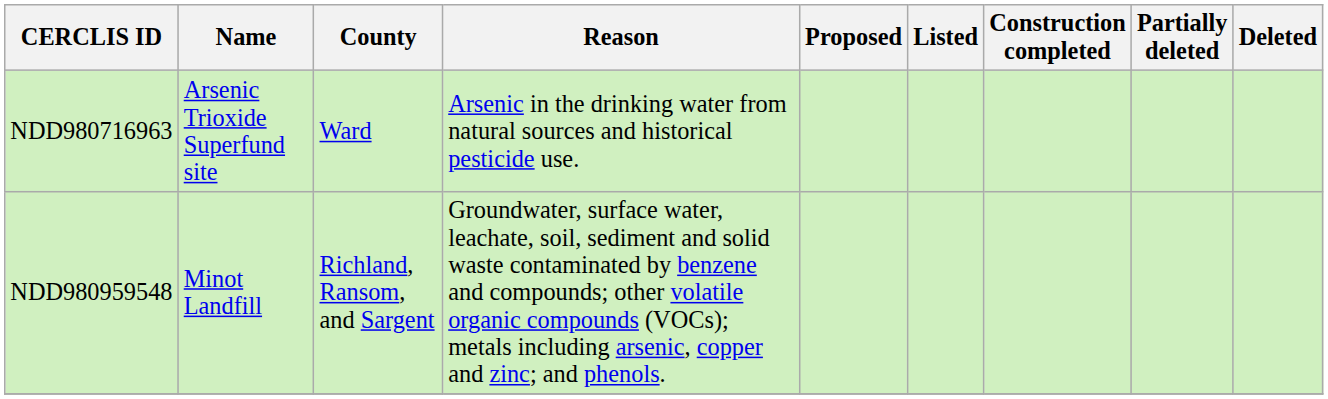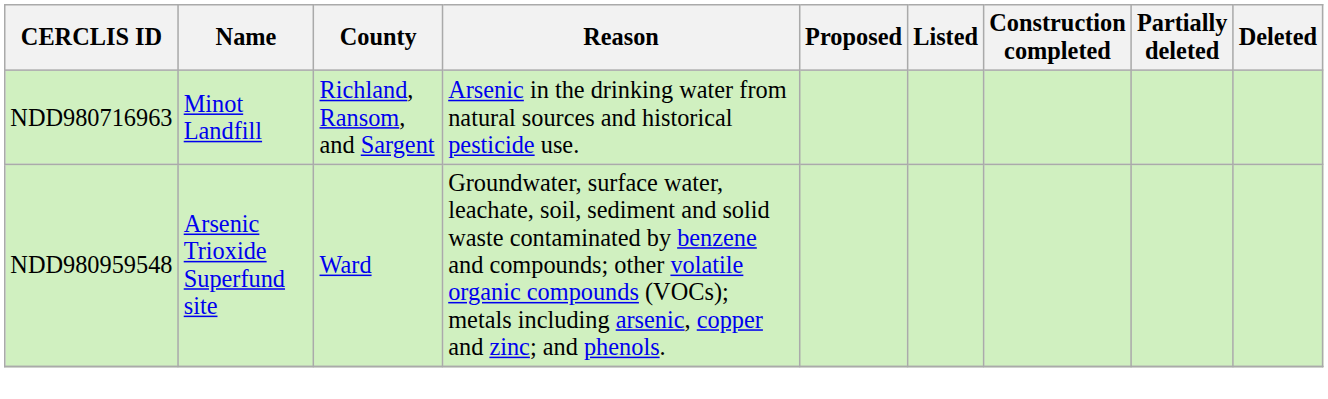NDD980716963 | Name: Arsenic Trioxide Superfund site -> Minot Landfill
NDD980716963 | County: Ward -> Richland, Ransom, and Sargent
NDD980959548 | Name: Minot Landfill -> Arsenic Trioxide Superfund site
NDD980959548 | County: Richland, Ransom, and Sargent -> Ward
